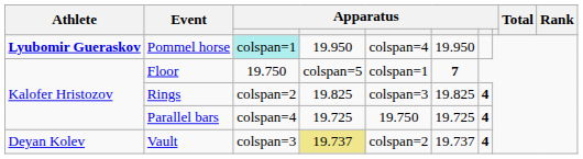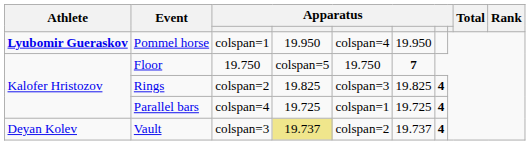Pommel horse | column 3: paleturquoise background -> no background
Floor | column 5: colspan=1 -> 19.750
Parallel bars | column 5: 19.750 -> colspan=1
